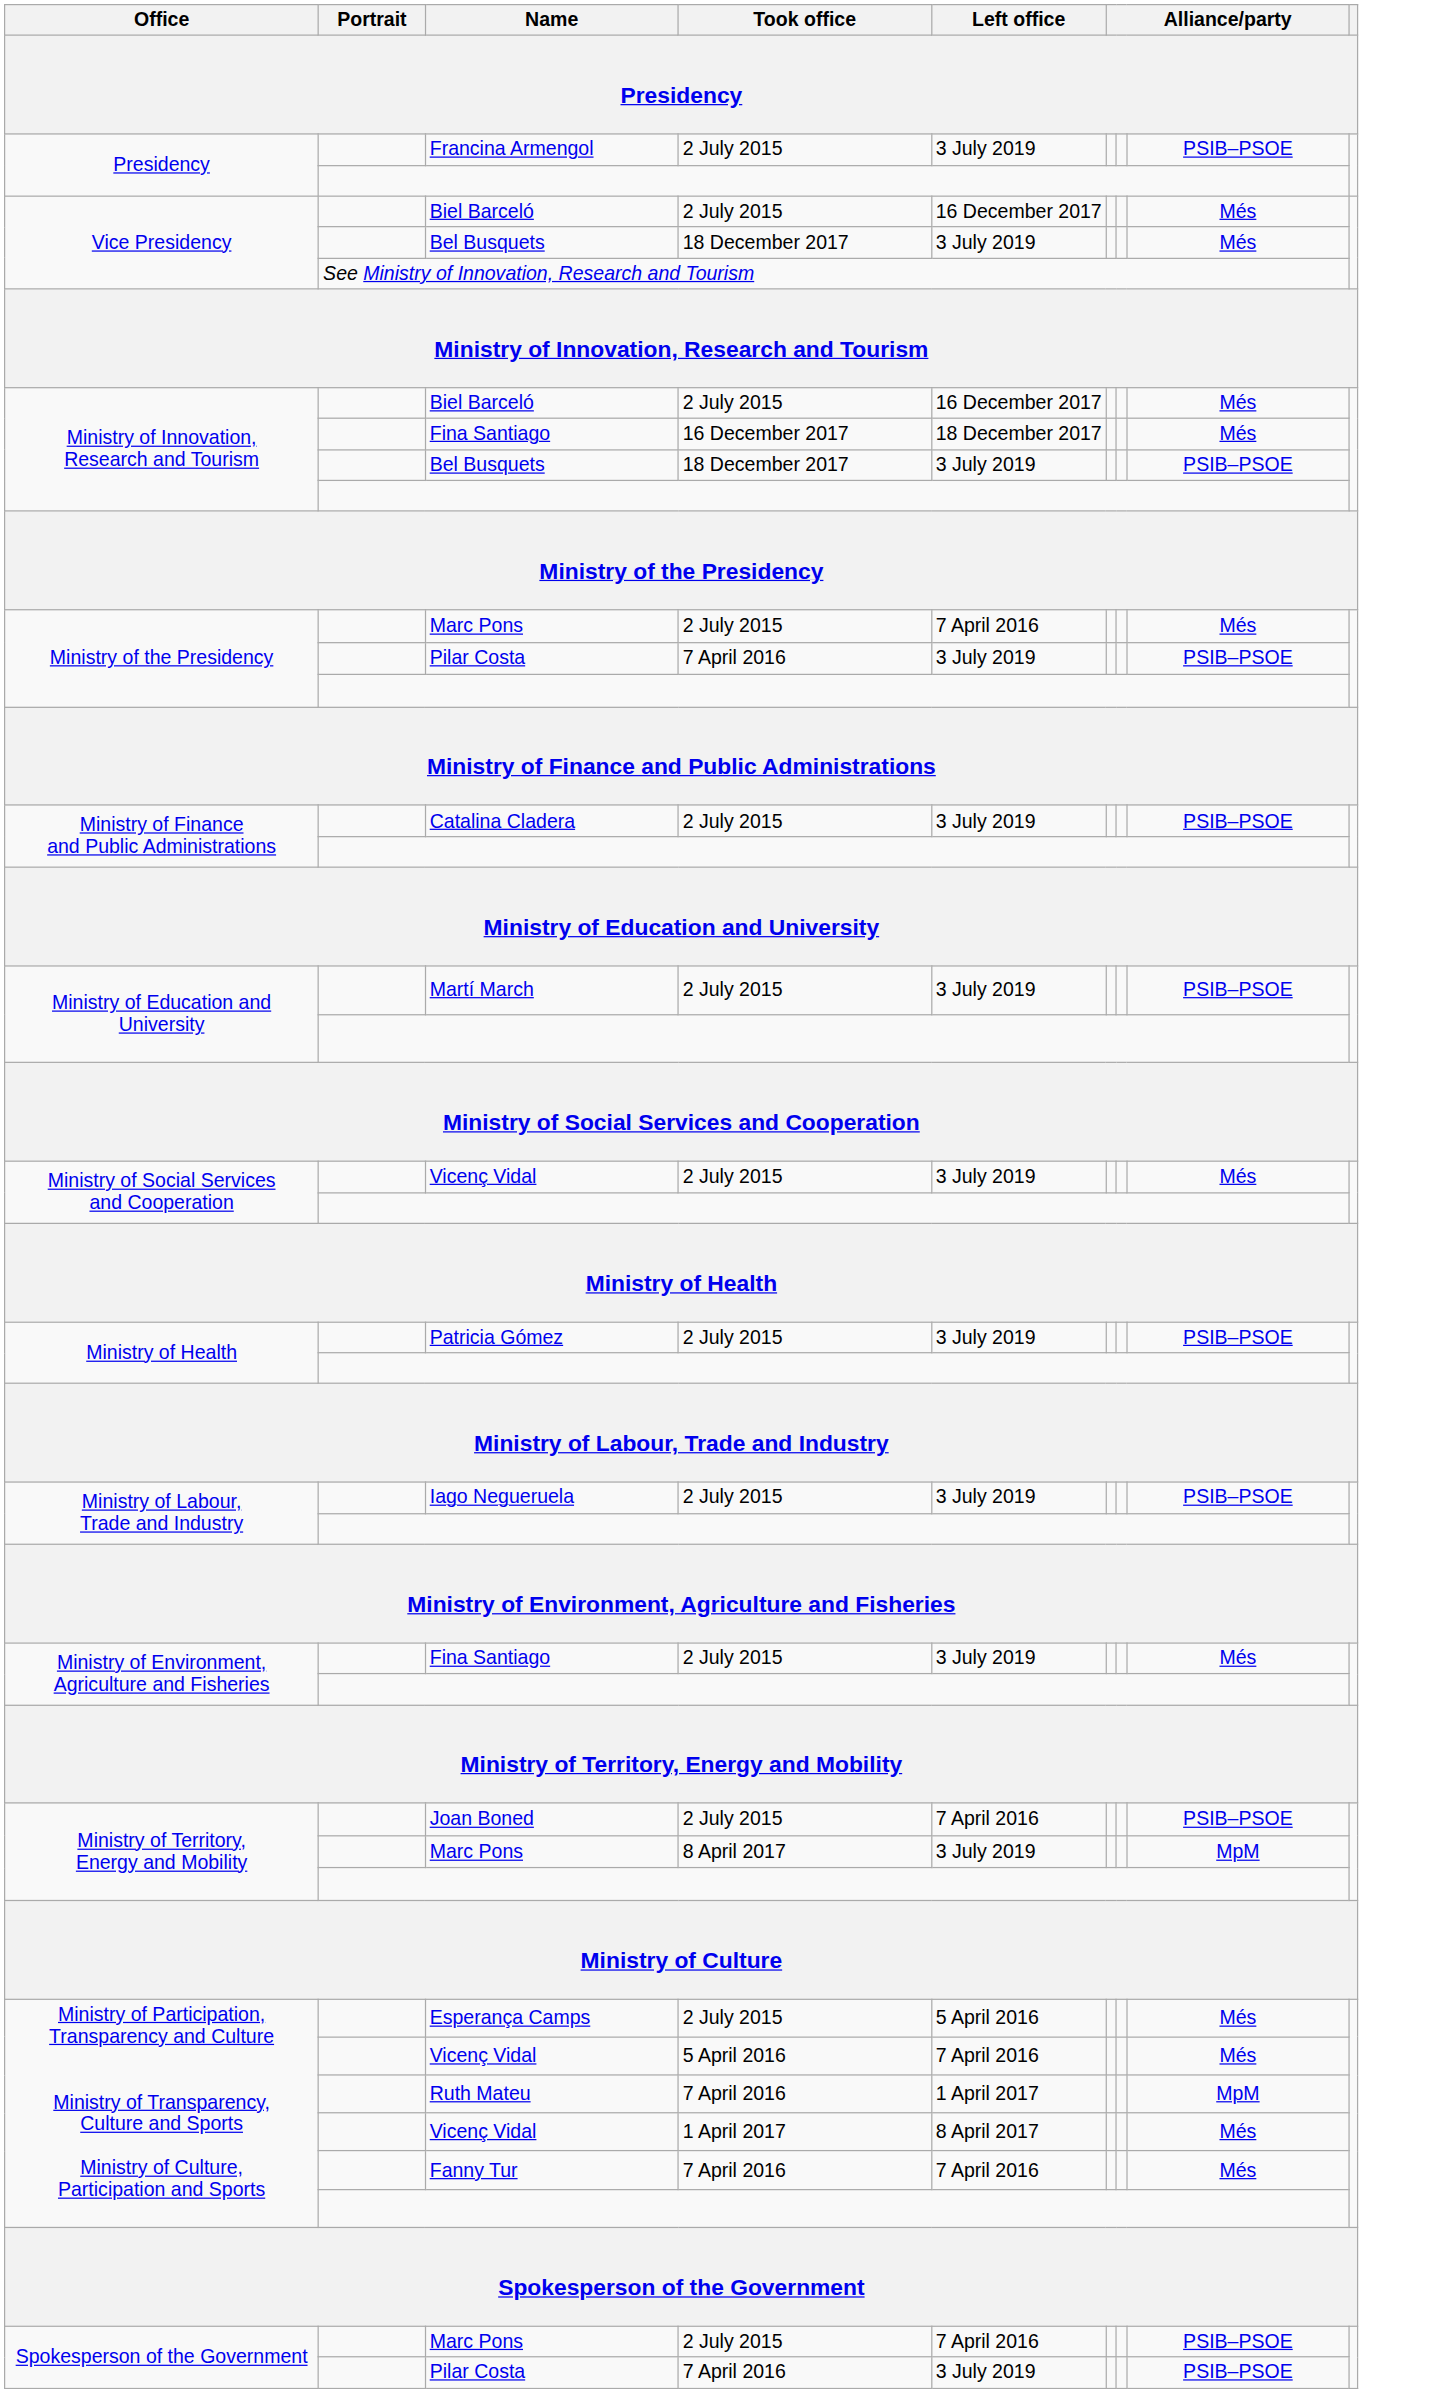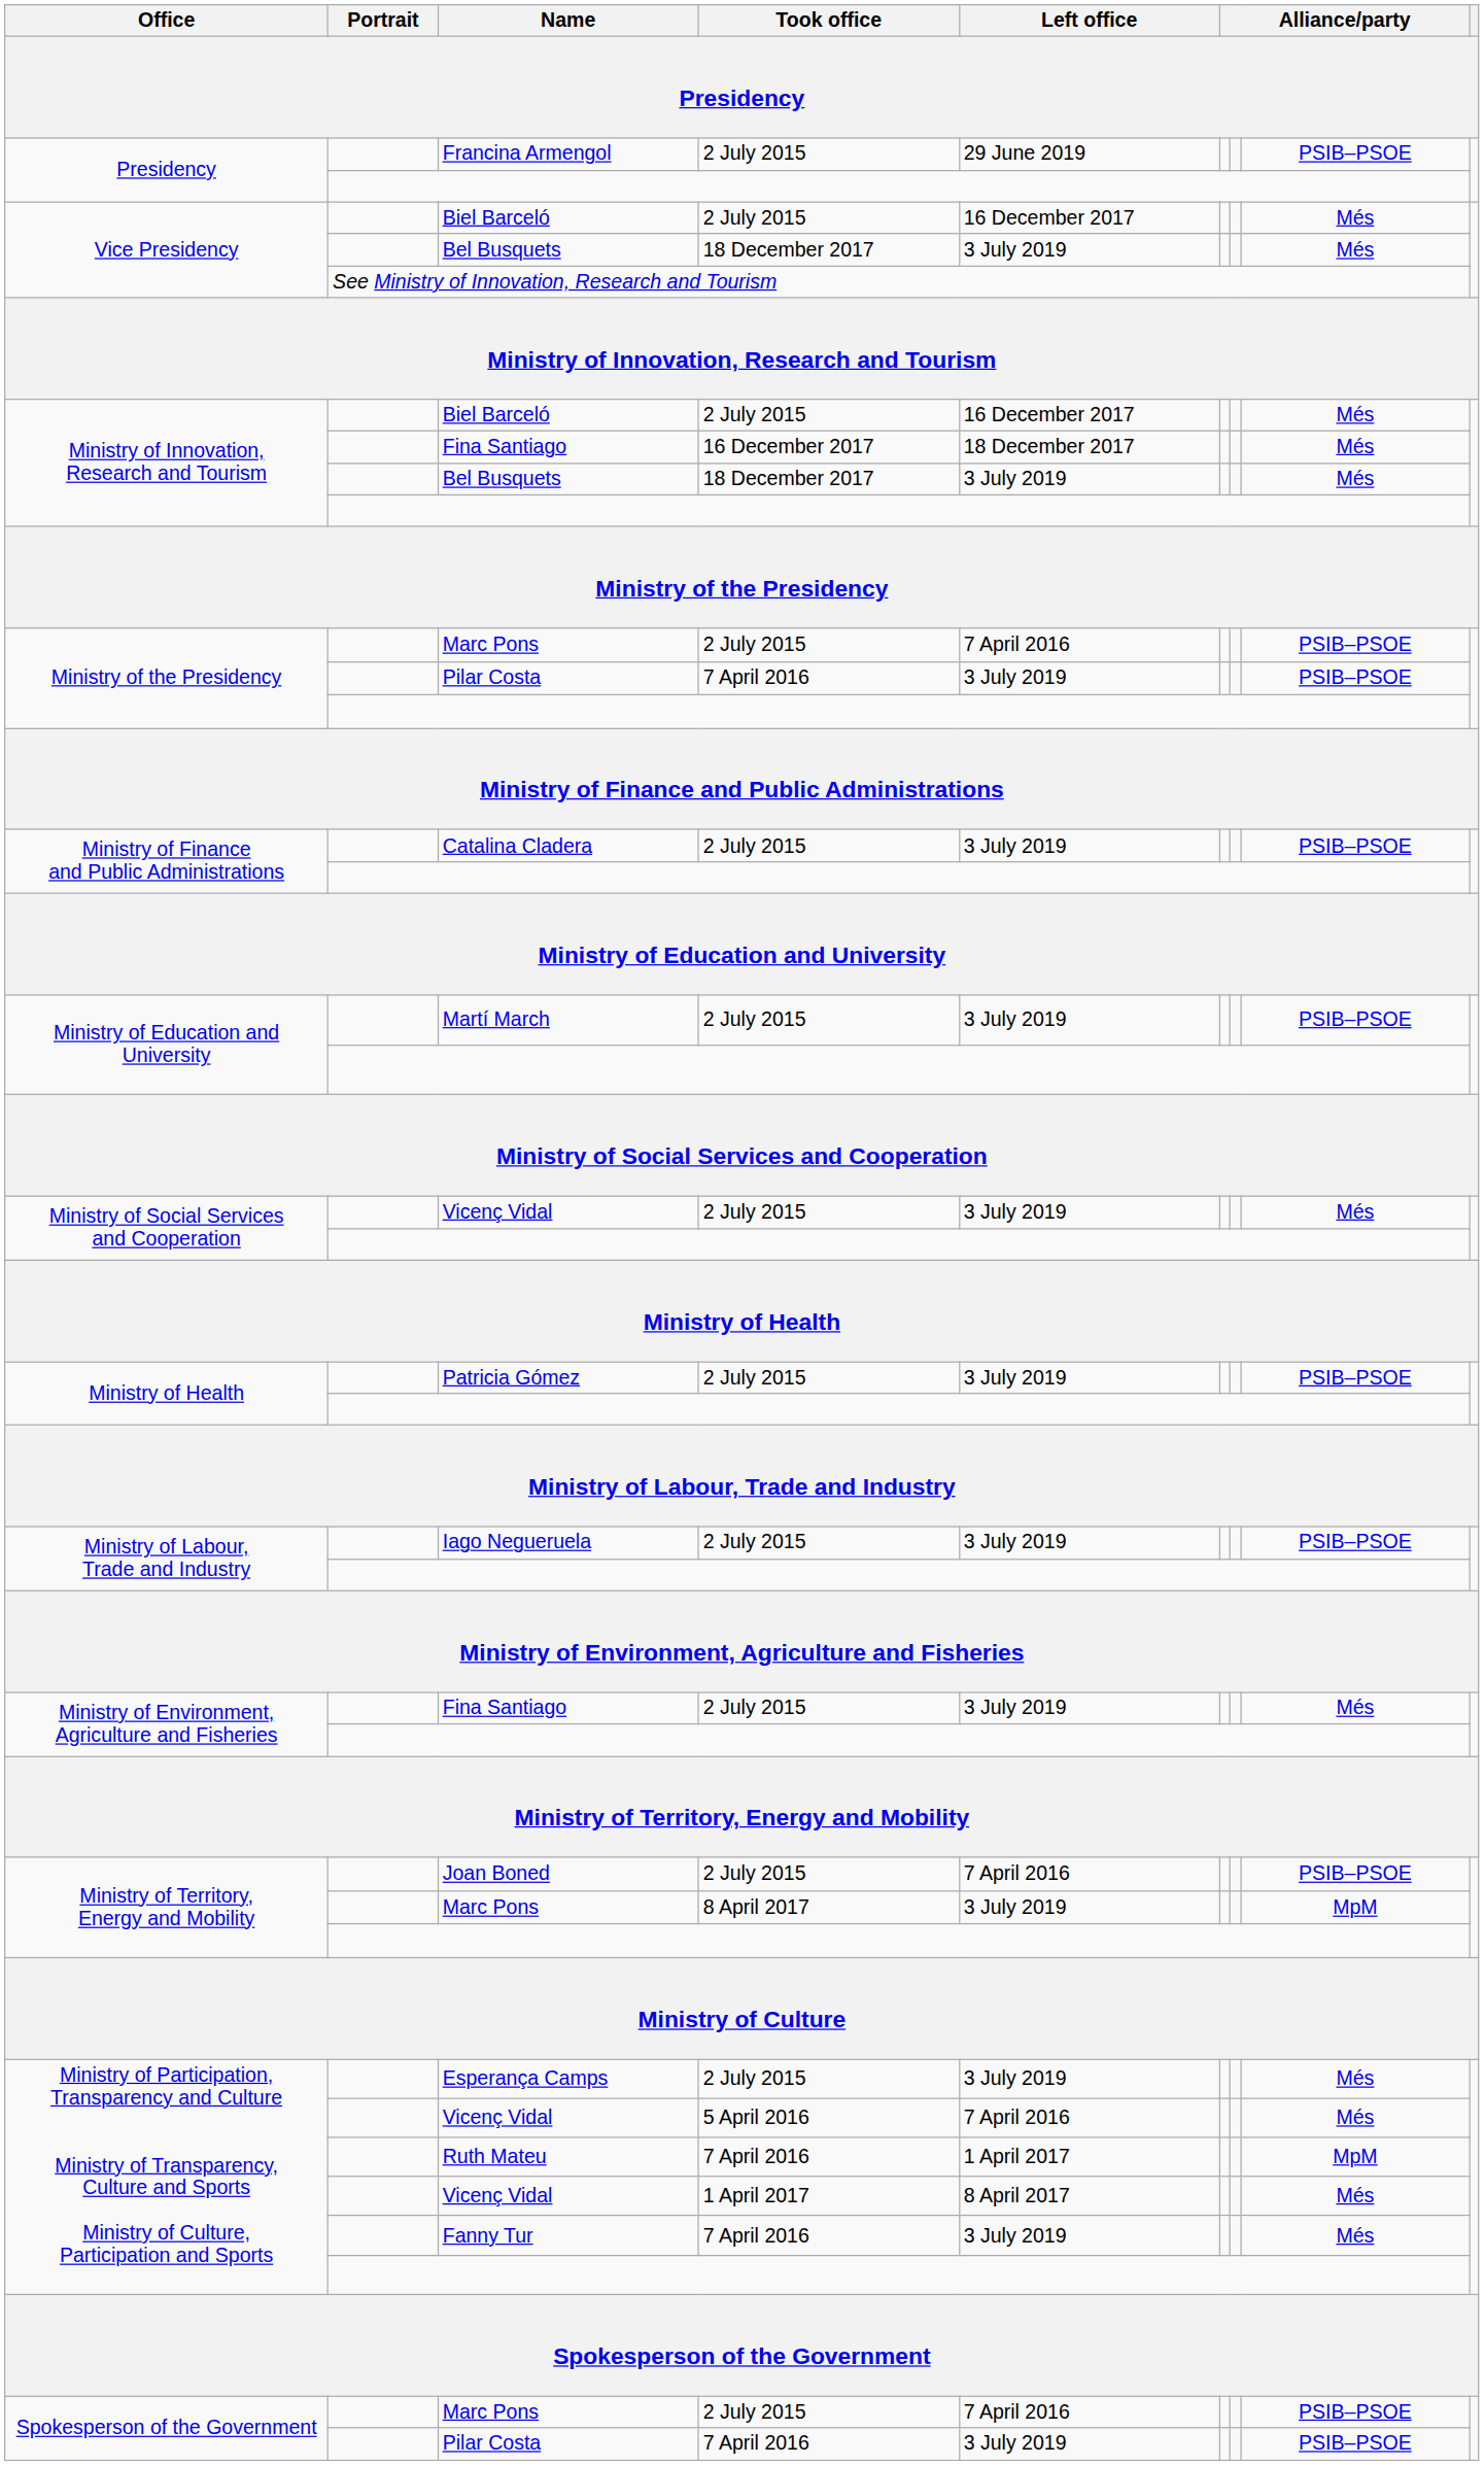Francina Armengol | Left office: 3 July 2019 -> 29 June 2019
Ministry of Innovation, Research and Tourism / Bel Busquets | column 8: PSIB–PSOE -> Més
Ministry of the Presidency / Marc Pons | column 8: Més -> PSIB–PSOE
Esperança Camps | Left office: 5 April 2016 -> 3 July 2019
Fanny Tur | Left office: 7 April 2016 -> 3 July 2019
